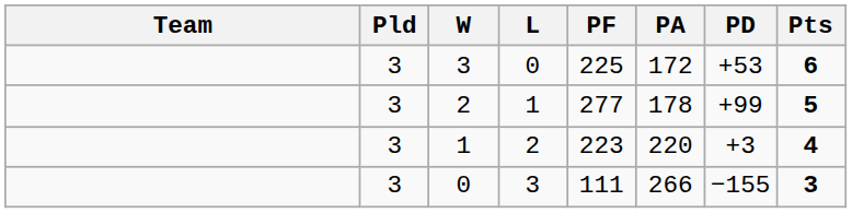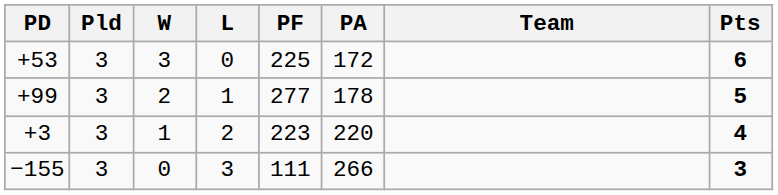columns swapped: Team <-> PD
